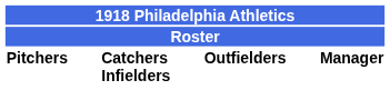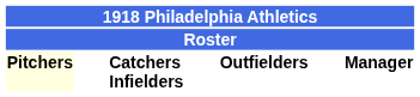Pitchers | column 1: no background -> lightyellow background
